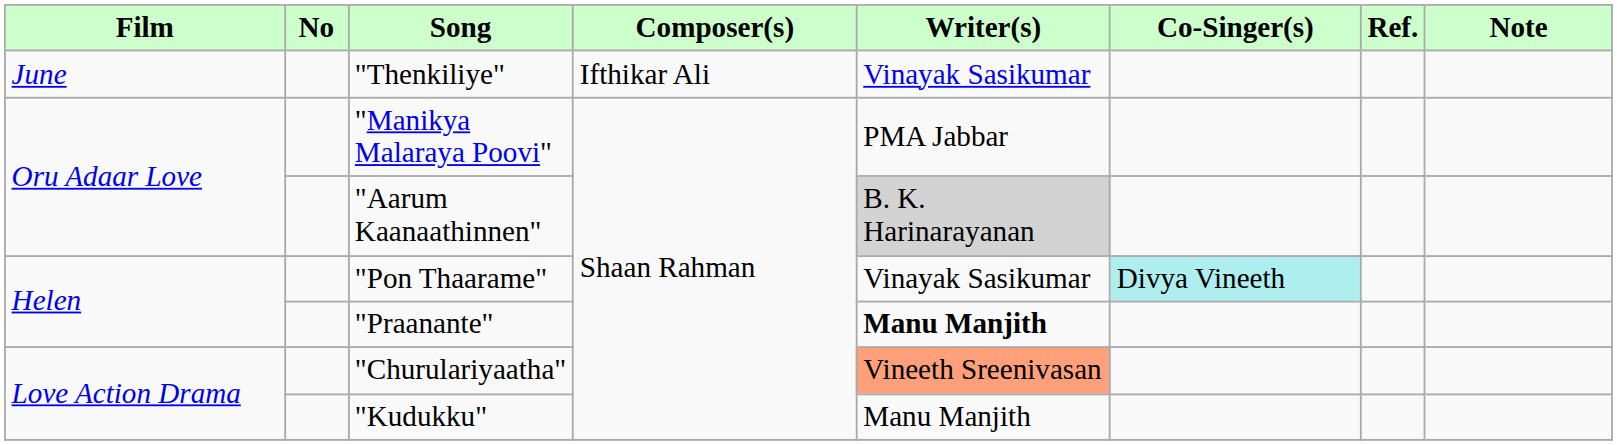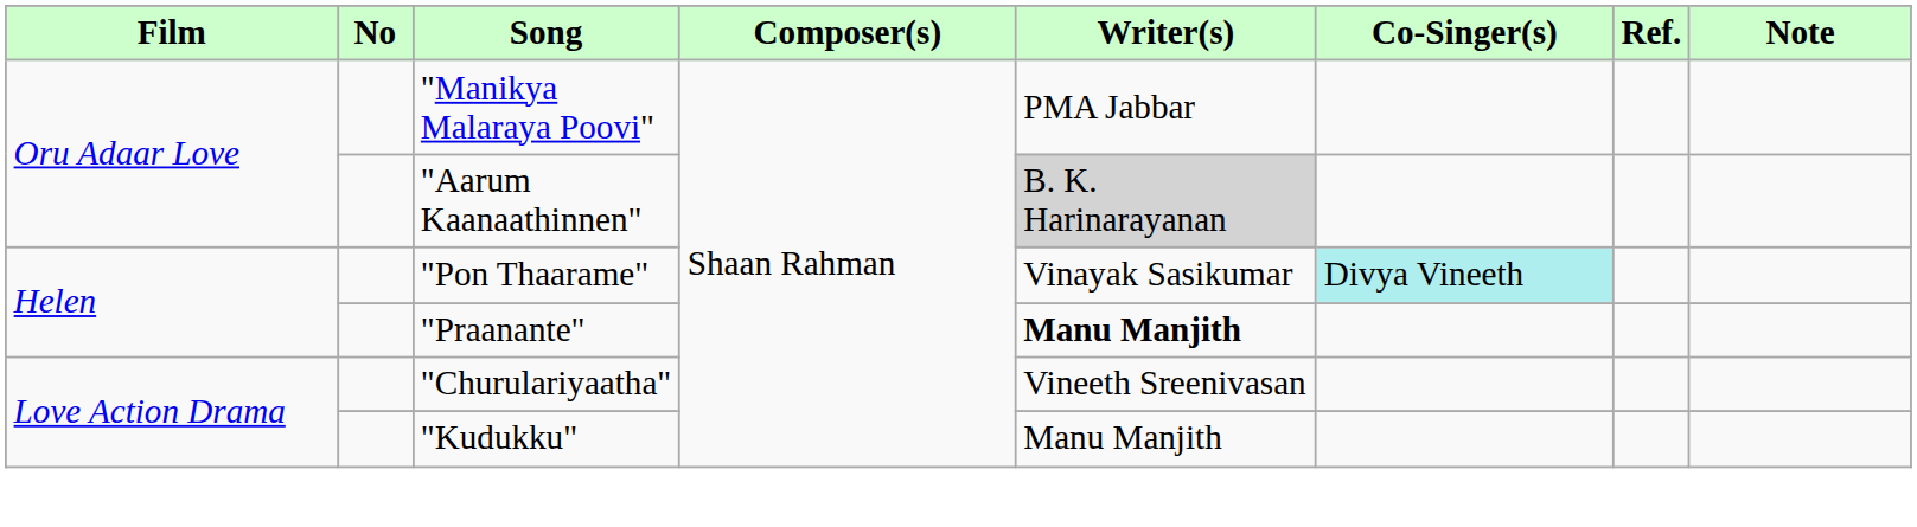- row: June | "Thenkiliye" | Ifthikar Ali | Vinayak Sasikumar
"Churulariyaatha" | Writer(s): lightsalmon background -> no background
